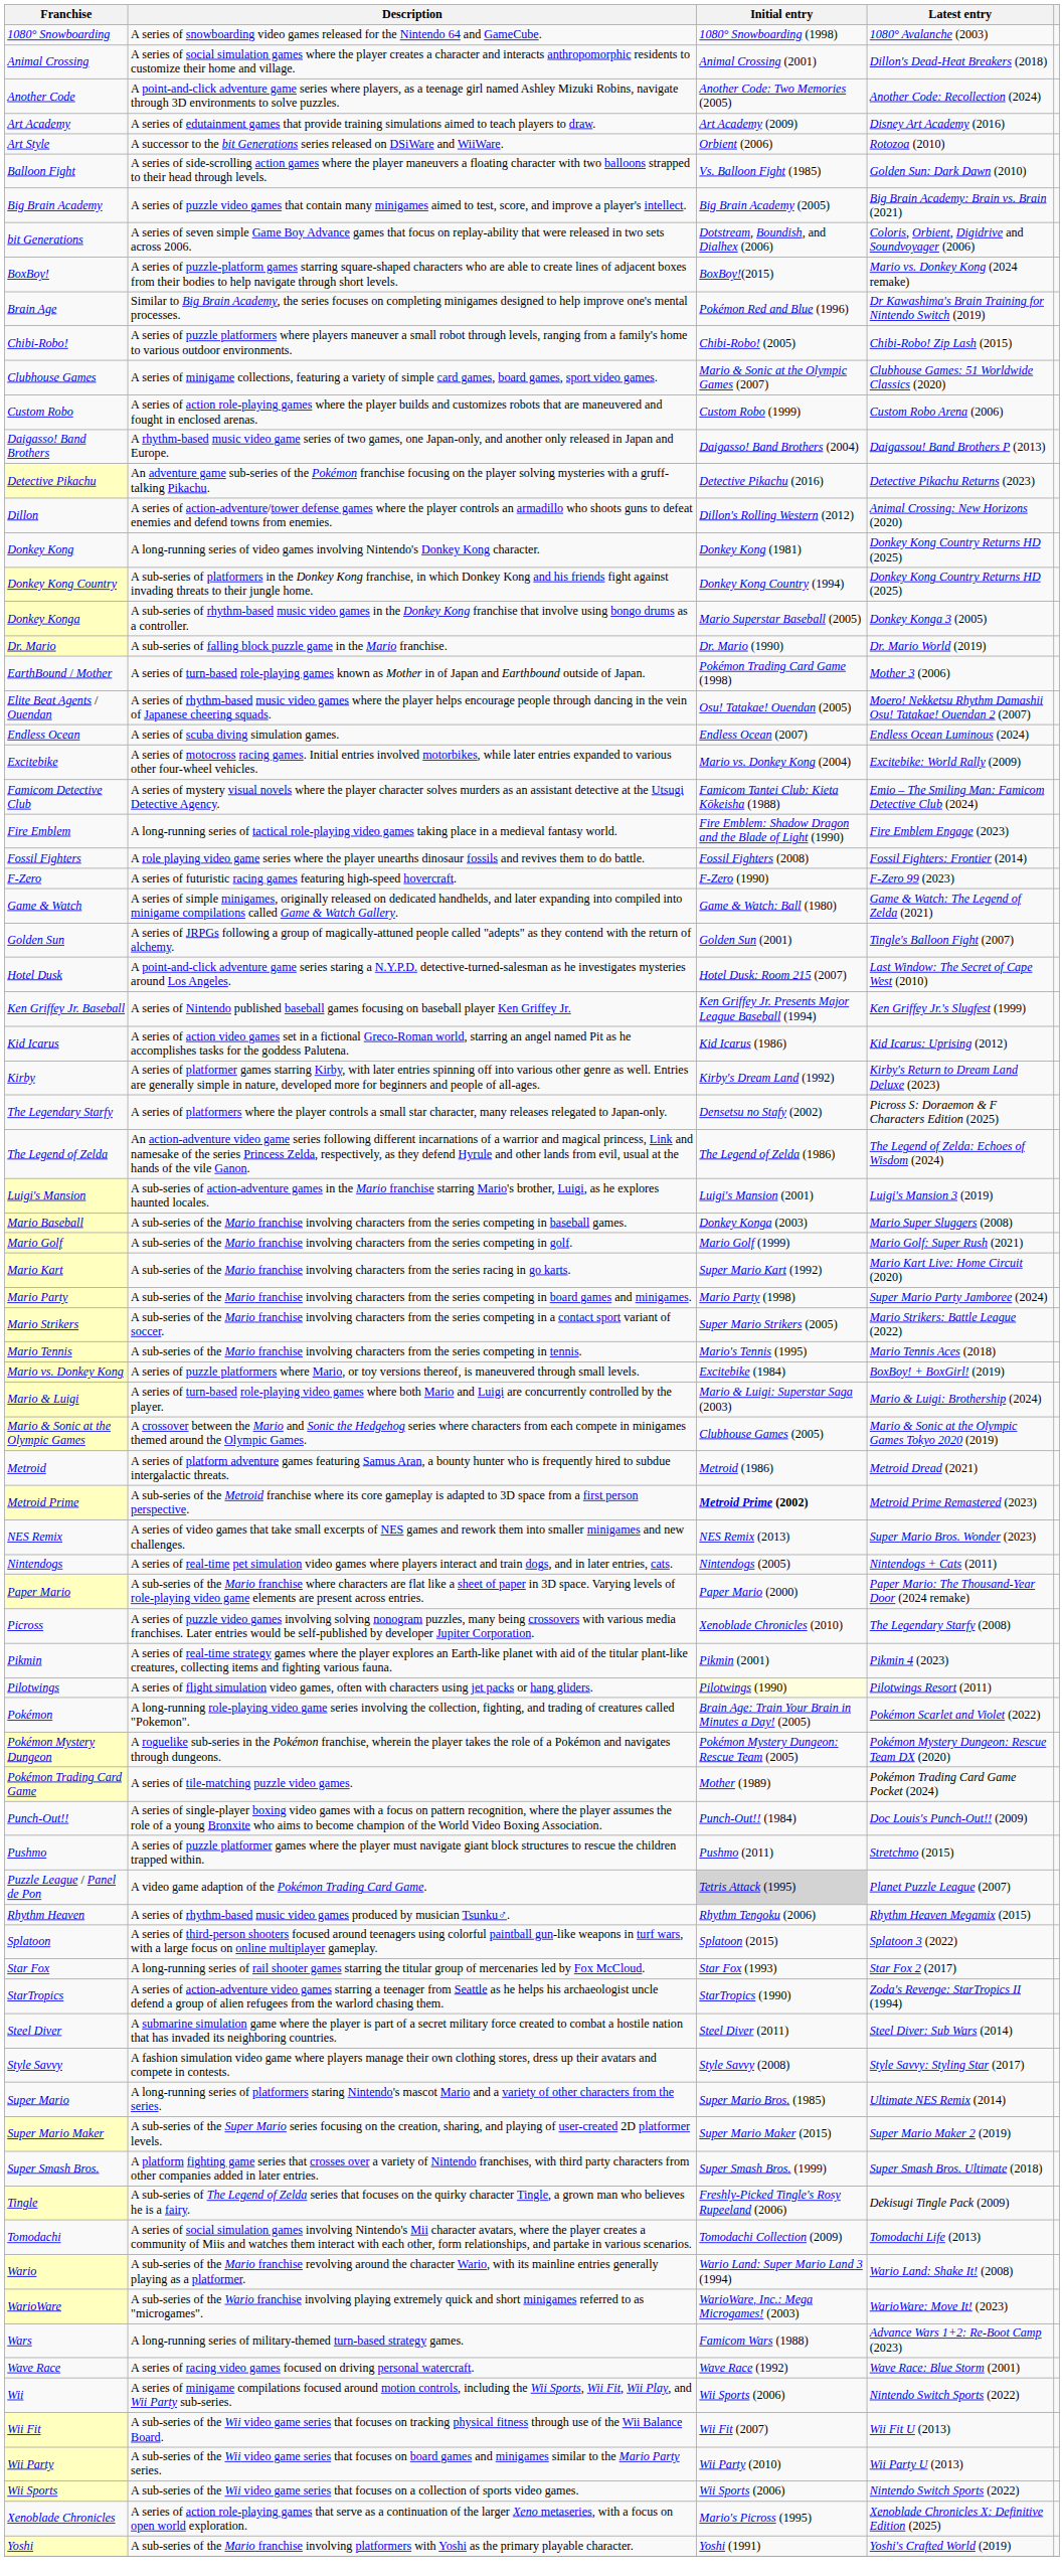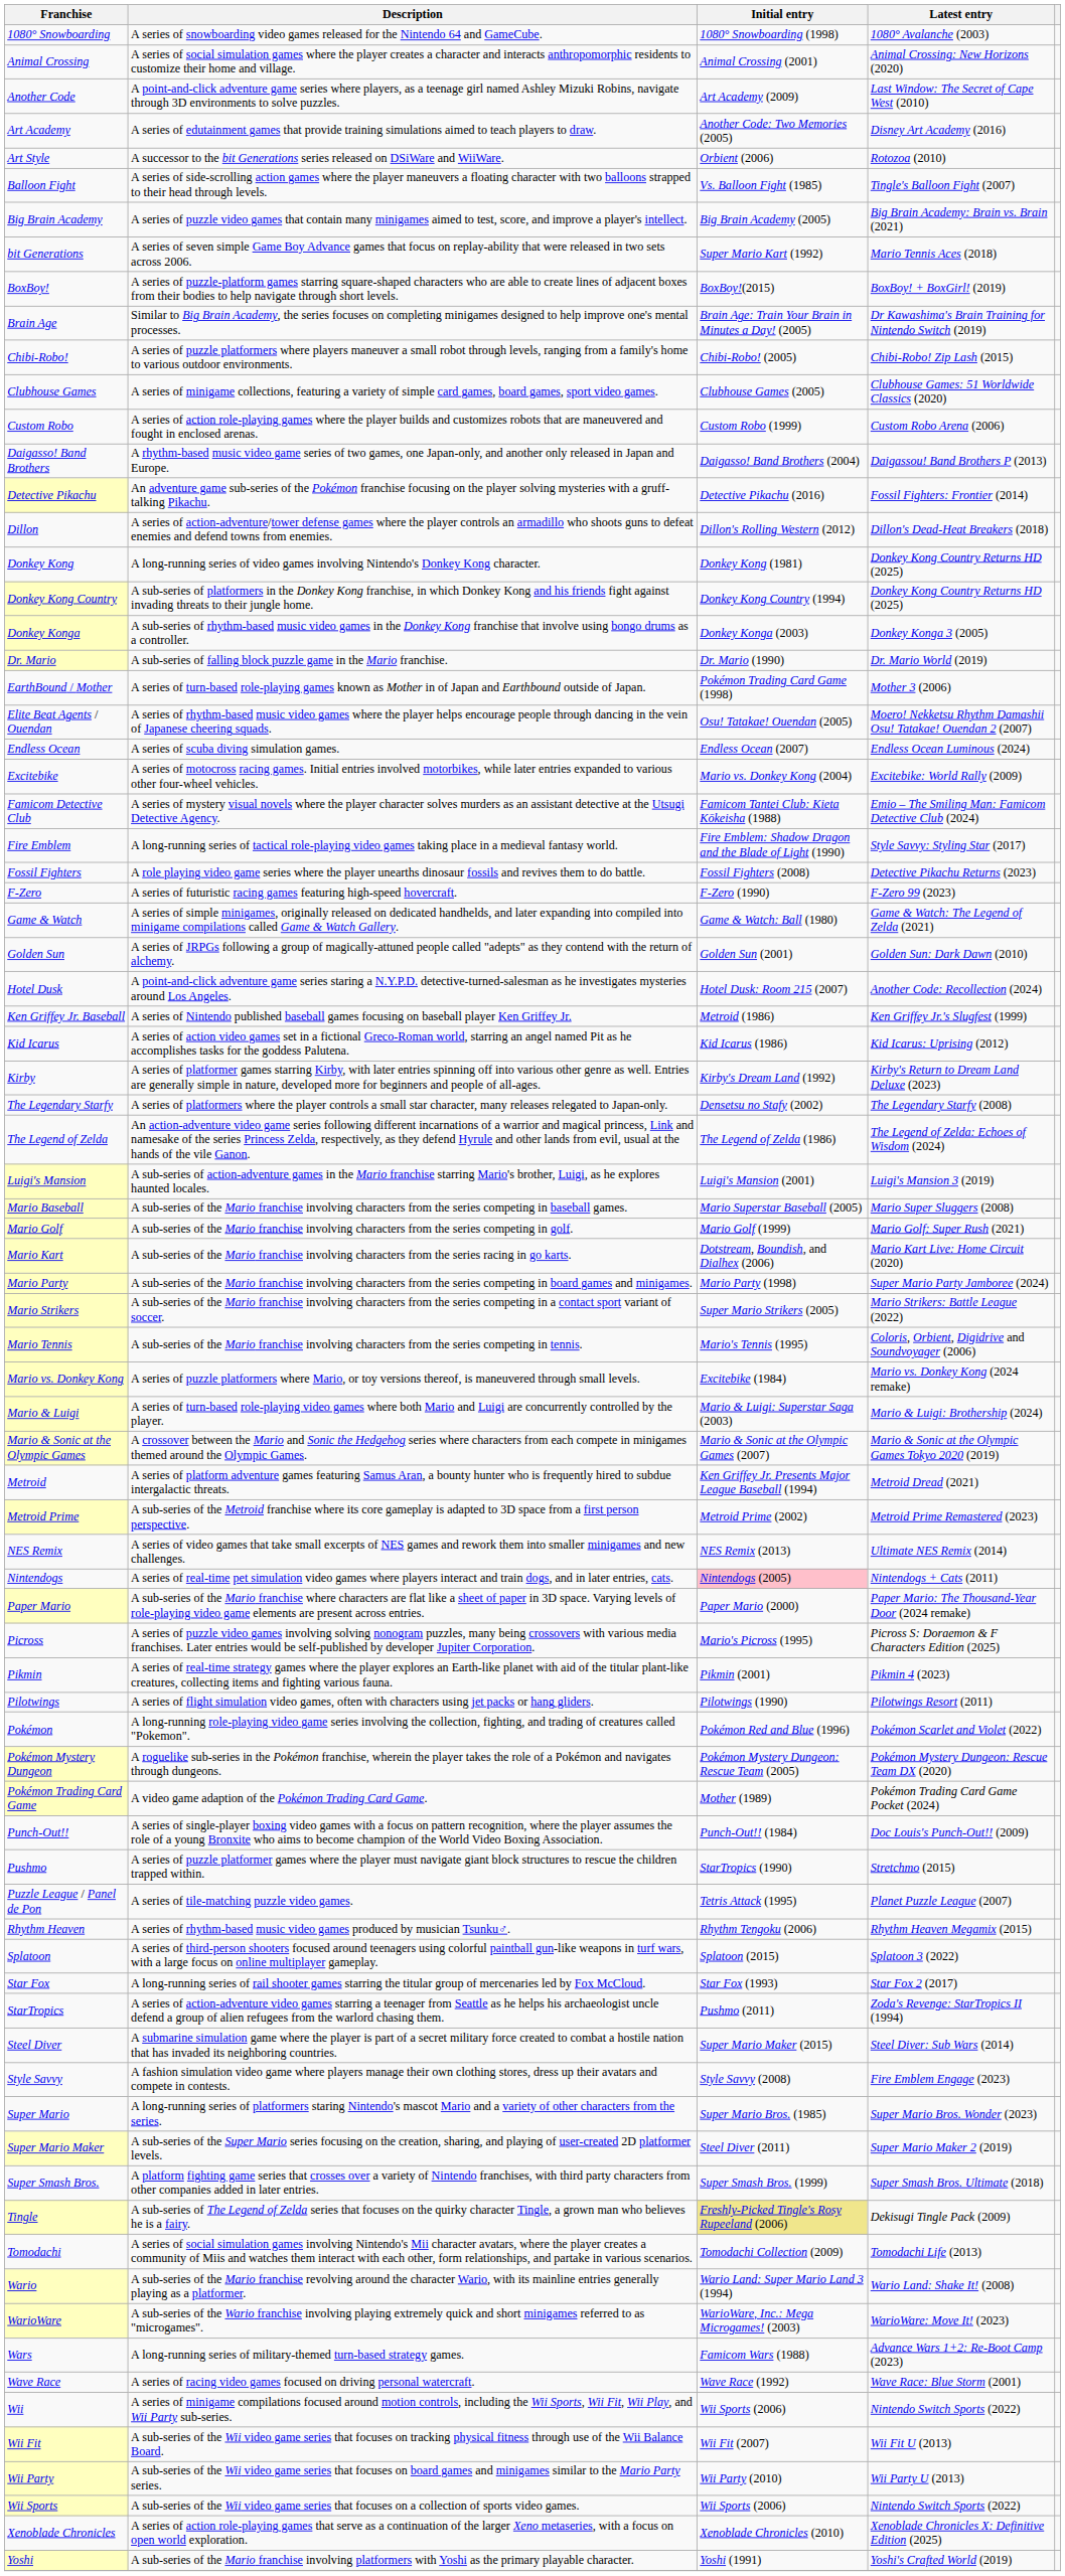Animal Crossing | Latest entry: Dillon's Dead-Heat Breakers (2018) -> Animal Crossing: New Horizons (2020)
Another Code | Initial entry: Another Code: Two Memories (2005) -> Art Academy (2009)
Another Code | Latest entry: Another Code: Recollection (2024) -> Last Window: The Secret of Cape West (2010)
Art Academy | Initial entry: Art Academy (2009) -> Another Code: Two Memories (2005)
Balloon Fight | Latest entry: Golden Sun: Dark Dawn (2010) -> Tingle's Balloon Fight (2007)
bit Generations | Initial entry: Dotstream, Boundish, and Dialhex (2006) -> Super Mario Kart (1992)
bit Generations | Latest entry: Coloris, Orbient, Digidrive and Soundvoyager (2006) -> Mario Tennis Aces (2018)
BoxBoy! | Latest entry: Mario vs. Donkey Kong (2024 remake) -> BoxBoy! + BoxGirl! (2019)
Brain Age | Initial entry: Pokémon Red and Blue (1996) -> Brain Age: Train Your Brain in Minutes a Day! (2005)
Clubhouse Games | Initial entry: Mario & Sonic at the Olympic Games (2007) -> Clubhouse Games (2005)
Detective Pikachu | Latest entry: Detective Pikachu Returns (2023) -> Fossil Fighters: Frontier (2014)
Dillon | Latest entry: Animal Crossing: New Horizons (2020) -> Dillon's Dead-Heat Breakers (2018)
Donkey Konga | Initial entry: Mario Superstar Baseball (2005) -> Donkey Konga (2003)
Fire Emblem | Latest entry: Fire Emblem Engage (2023) -> Style Savvy: Styling Star (2017)
Fossil Fighters | Latest entry: Fossil Fighters: Frontier (2014) -> Detective Pikachu Returns (2023)
Golden Sun | Latest entry: Tingle's Balloon Fight (2007) -> Golden Sun: Dark Dawn (2010)
Hotel Dusk | Latest entry: Last Window: The Secret of Cape West (2010) -> Another Code: Recollection (2024)
Ken Griffey Jr. Baseball | Initial entry: Ken Griffey Jr. Presents Major League Baseball (1994) -> Metroid (1986)
The Legendary Starfy | Latest entry: Picross S: Doraemon & F Characters Edition (2025) -> The Legendary Starfy (2008)
Mario Baseball | Initial entry: Donkey Konga (2003) -> Mario Superstar Baseball (2005)
Mario Kart | Initial entry: Super Mario Kart (1992) -> Dotstream, Boundish, and Dialhex (2006)
Mario Tennis | Latest entry: Mario Tennis Aces (2018) -> Coloris, Orbient, Digidrive and Soundvoyager (2006)
Mario vs. Donkey Kong | Latest entry: BoxBoy! + BoxGirl! (2019) -> Mario vs. Donkey Kong (2024 remake)
Mario & Sonic at the Olympic Games | Initial entry: Clubhouse Games (2005) -> Mario & Sonic at the Olympic Games (2007)
Metroid | Initial entry: Metroid (1986) -> Ken Griffey Jr. Presents Major League Baseball (1994)
Metroid Prime | Initial entry: bold -> normal
NES Remix | Latest entry: Super Mario Bros. Wonder (2023) -> Ultimate NES Remix (2014)
Nintendogs | Initial entry: no background -> pink background
Picross | Initial entry: Xenoblade Chronicles (2010) -> Mario's Picross (1995)
Picross | Latest entry: The Legendary Starfy (2008) -> Picross S: Doraemon & F Characters Edition (2025)
Pilotwings | Initial entry: lightyellow background -> no background
Pokémon | Initial entry: Brain Age: Train Your Brain in Minutes a Day! (2005) -> Pokémon Red and Blue (1996)
Pokémon Trading Card Game | Description: A series of tile-matching puzzle video games. -> A video game adaption of the Pokémon Trading Card Game.
Pushmo | Initial entry: Pushmo (2011) -> StarTropics (1990)
Puzzle League / Panel de Pon | Description: A video game adaption of the Pokémon Trading Card Game. -> A series of tile-matching puzzle video games.
Puzzle League / Panel de Pon | Initial entry: lightgrey background -> no background
StarTropics | Initial entry: StarTropics (1990) -> Pushmo (2011)
Steel Diver | Initial entry: Steel Diver (2011) -> Super Mario Maker (2015)
Style Savvy | Latest entry: Style Savvy: Styling Star (2017) -> Fire Emblem Engage (2023)
Super Mario | Latest entry: Ultimate NES Remix (2014) -> Super Mario Bros. Wonder (2023)
Super Mario Maker | Initial entry: Super Mario Maker (2015) -> Steel Diver (2011)
Tingle | Initial entry: no background -> khaki background
Xenoblade Chronicles | Initial entry: Mario's Picross (1995) -> Xenoblade Chronicles (2010)
